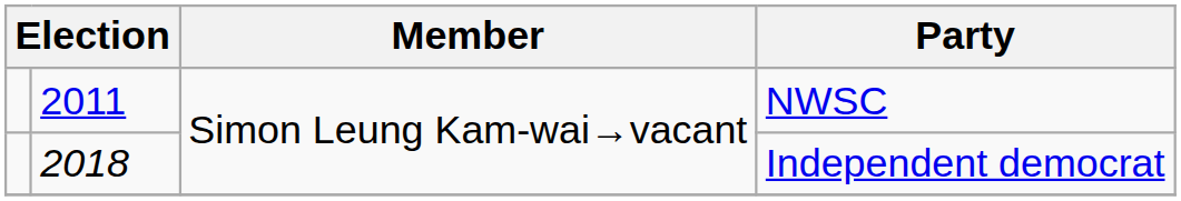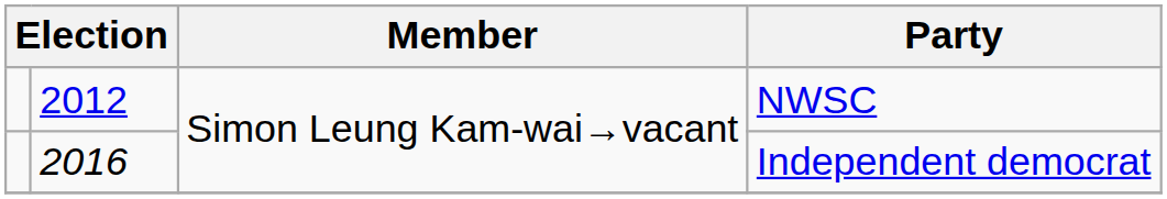NWSC | column 2: 2011 -> 2012
Independent democrat | column 2: 2018 -> 2016
